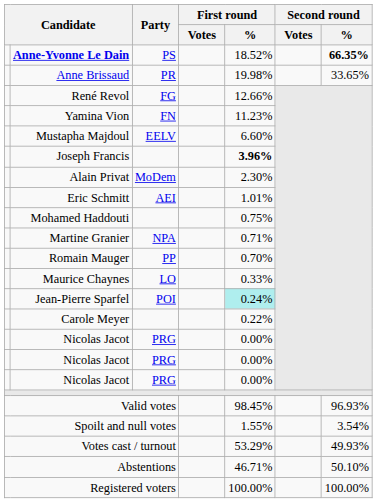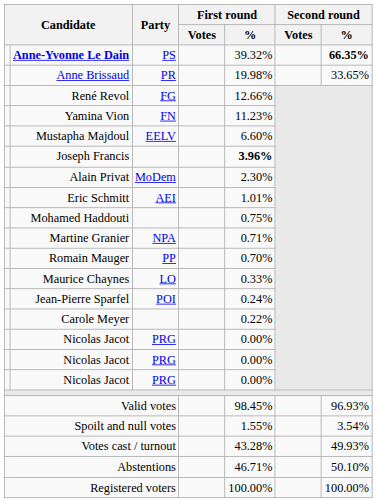Anne-Yvonne Le Dain | First round / %: 18.52% -> 39.32%
Jean-Pierre Sparfel | First round / %: paleturquoise background -> no background
Votes cast / turnout | First round / %: 53.29% -> 43.28%
